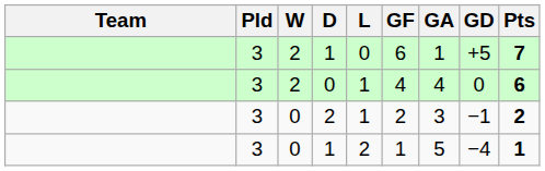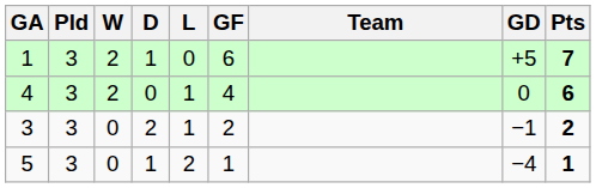columns swapped: Team <-> GA
